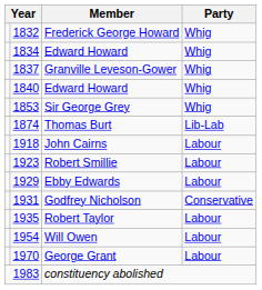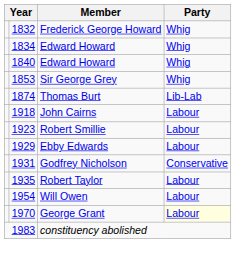- row: 1837 | Granville Leveson-Gower | Whig
George Grant | Party: no background -> lightyellow background
